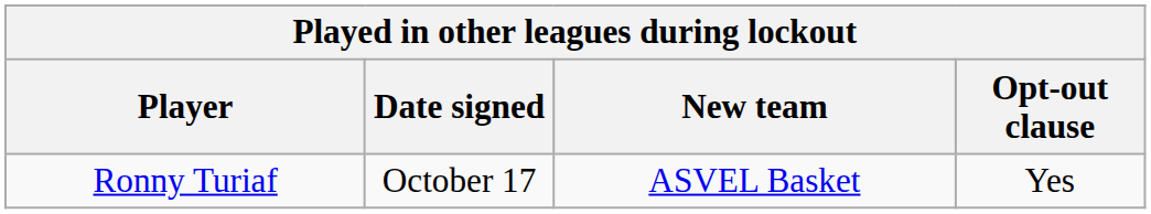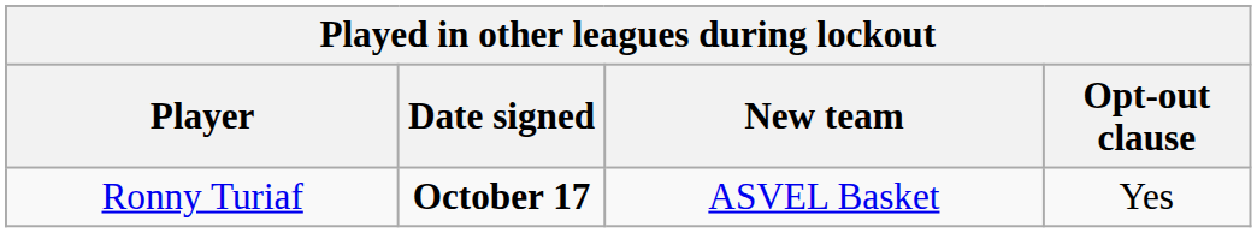Ronny Turiaf | Date signed: normal -> bold
